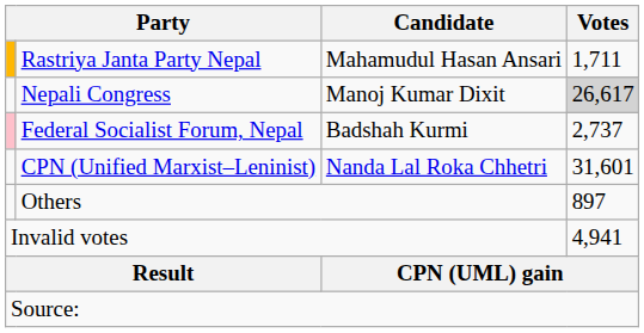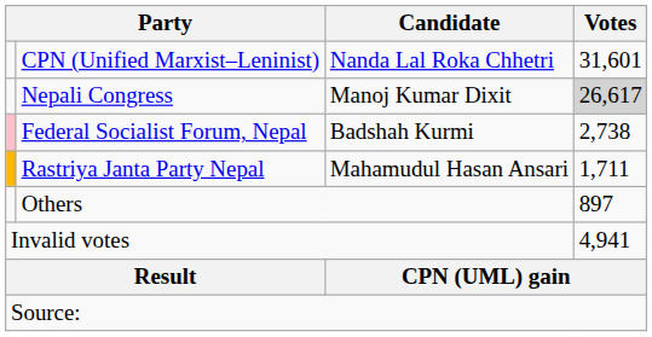rows swapped: CPN (Unified Marxist–Leninist) <-> Rastriya Janta Party Nepal
Federal Socialist Forum, Nepal | Votes: 2,737 -> 2,738
